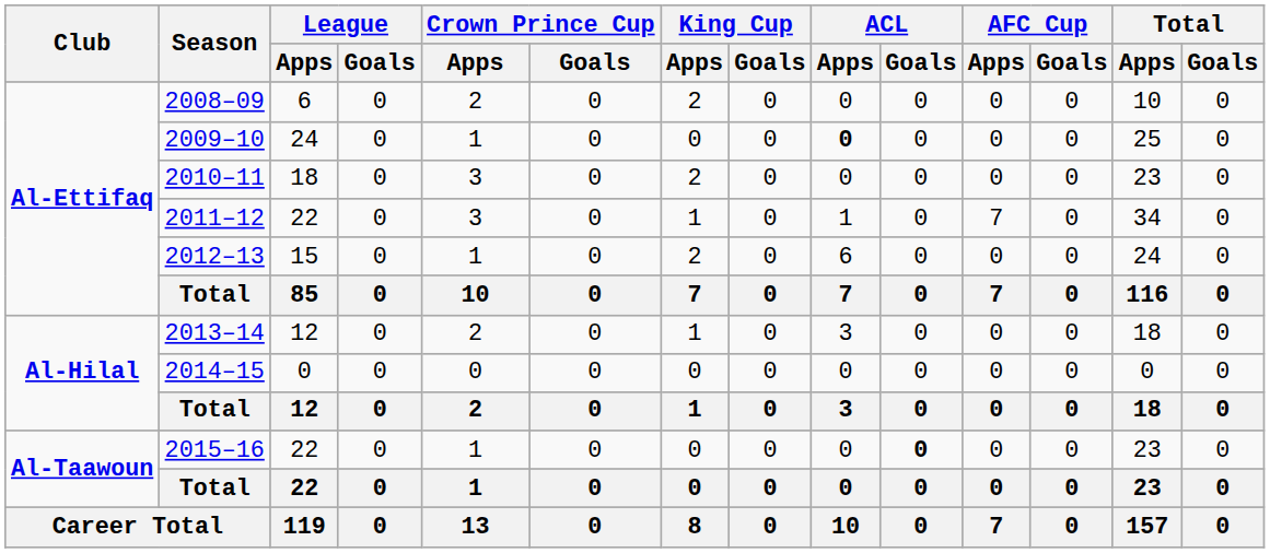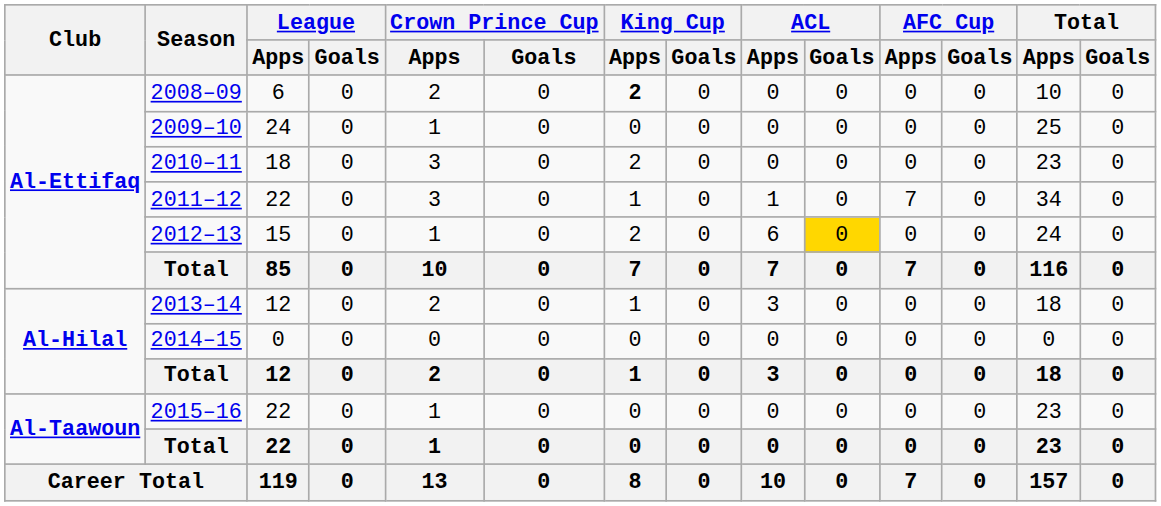2008–09 | King Cup / Apps: normal -> bold
2009–10 | ACL / Apps: bold -> normal
2012–13 | ACL / Goals: no background -> gold background
2015–16 | ACL / Goals: bold -> normal
